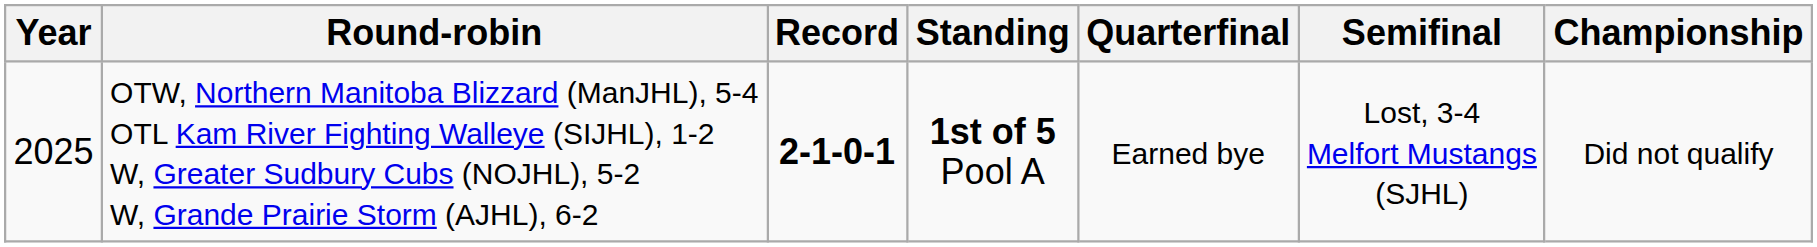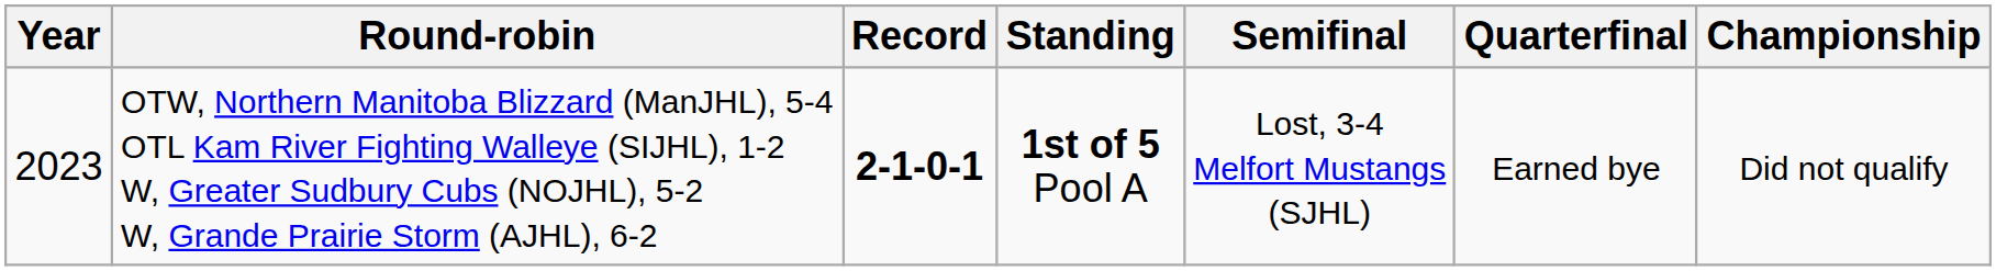columns swapped: Quarterfinal <-> Semifinal
row 2 | Year: 2025 -> 2023
